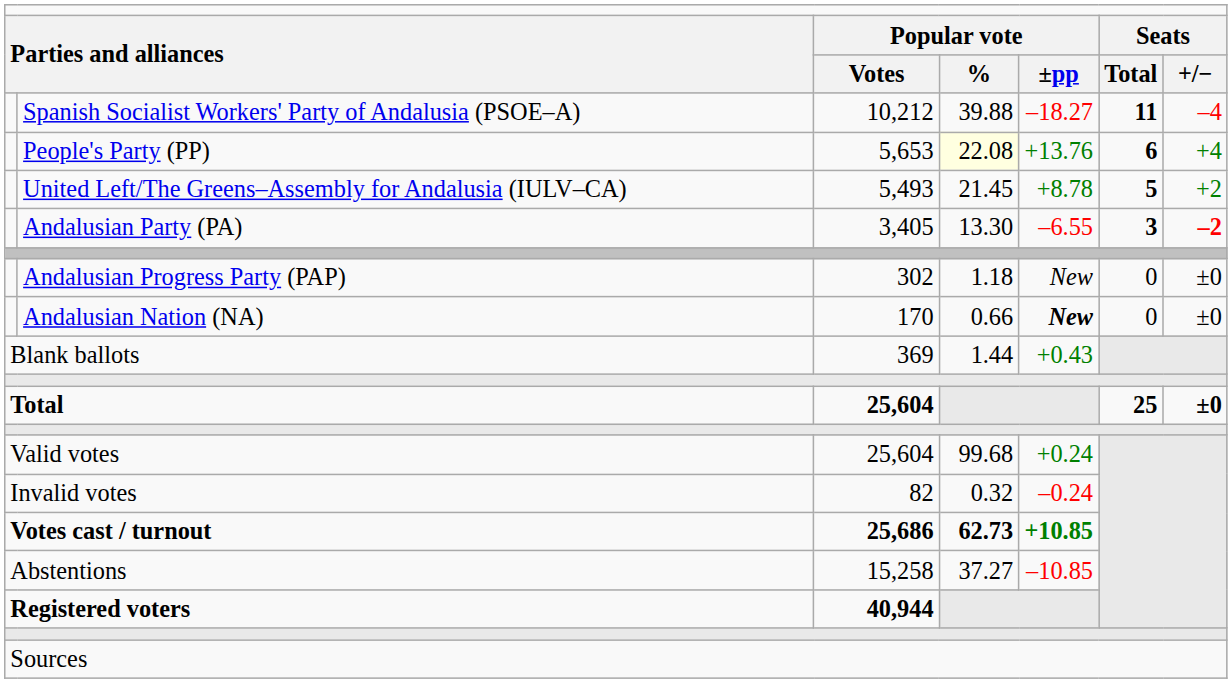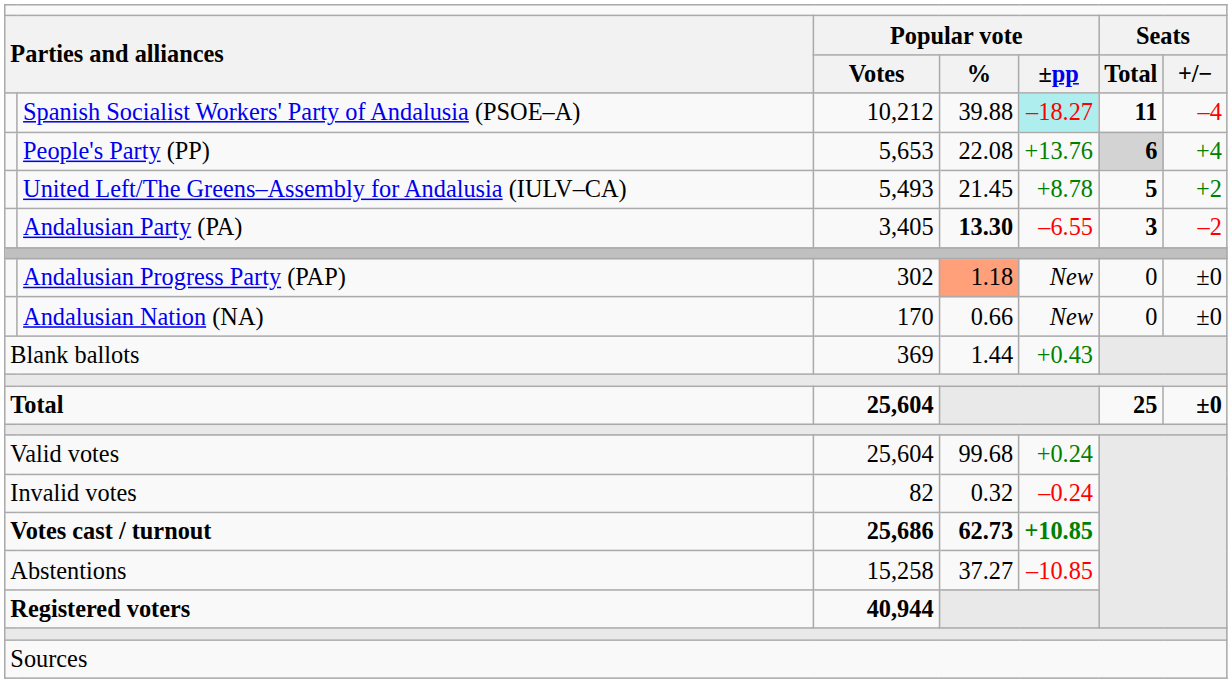Spanish Socialist Workers' Party of Andalusia (PSOE–A) | column 5: no background -> paleturquoise background
People's Party (PP) | column 4: lightyellow background -> no background
People's Party (PP) | column 6: no background -> lightgrey background
Andalusian Party (PA) | column 4: normal -> bold
Andalusian Party (PA) | column 7: bold -> normal
Andalusian Progress Party (PAP) | column 4: no background -> lightsalmon background
Andalusian Nation (NA) | column 5: bold -> normal
